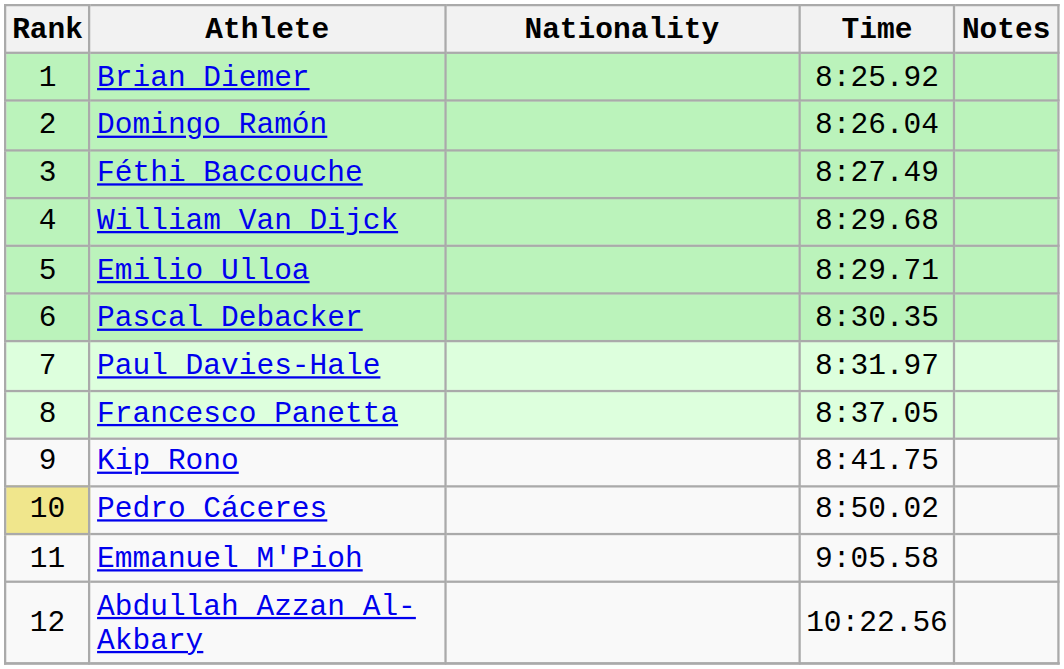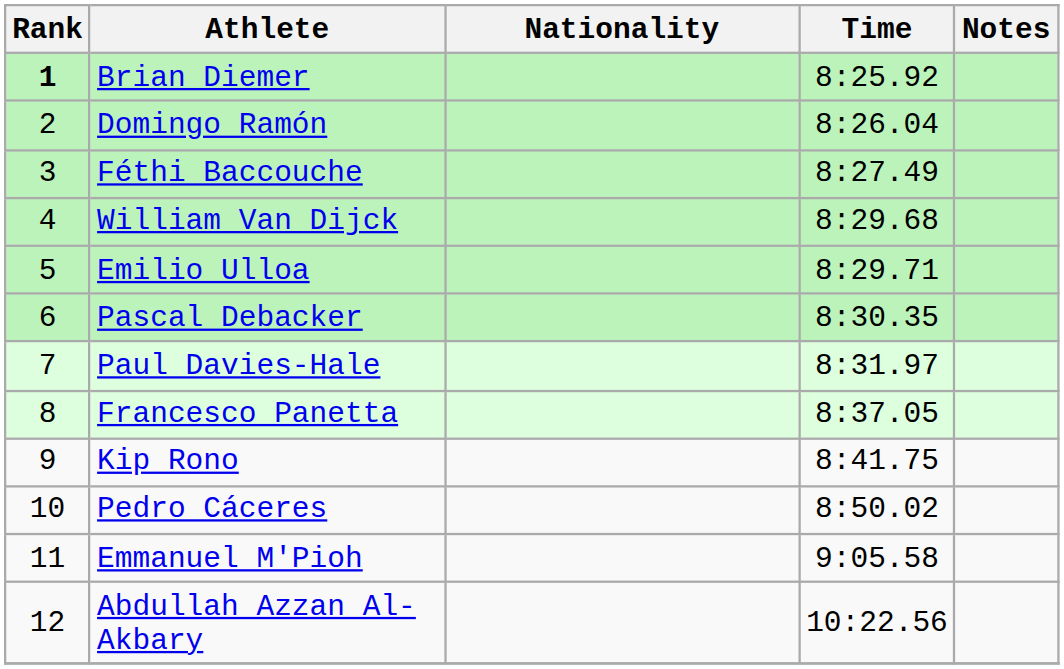Brian Diemer | Rank: normal -> bold
Pedro Cáceres | Rank: khaki background -> no background
